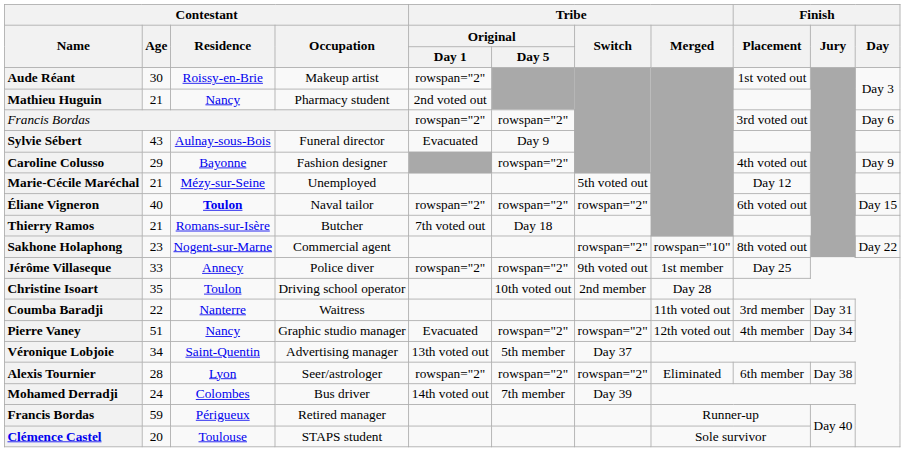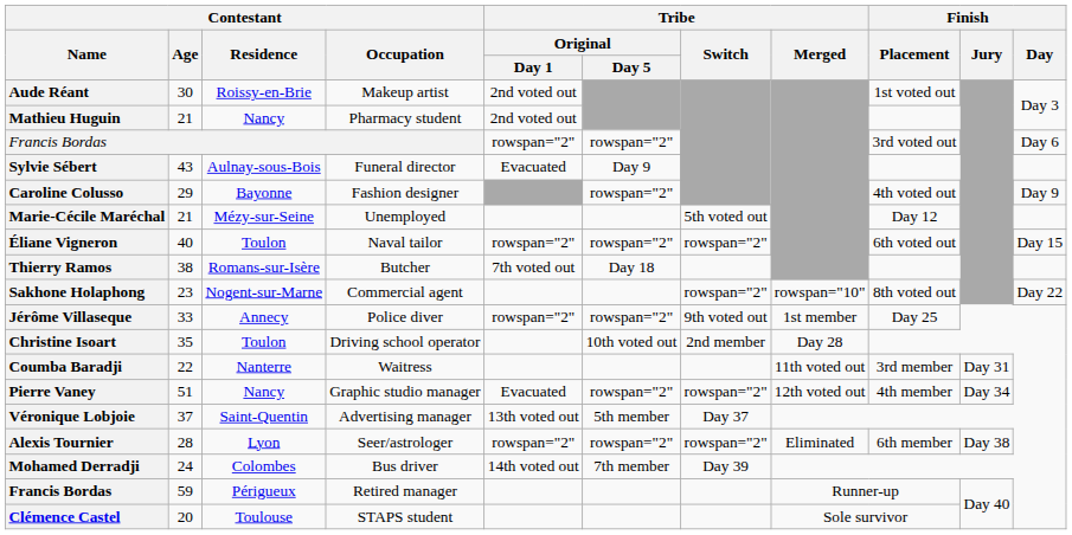Aude Réant | Tribe / Original / Day 1: rowspan="2" -> 2nd voted out
Éliane Vigneron | Contestant / Residence: bold -> normal
Thierry Ramos | Contestant / Age: 21 -> 38
Véronique Lobjoie | Contestant / Age: 34 -> 37
